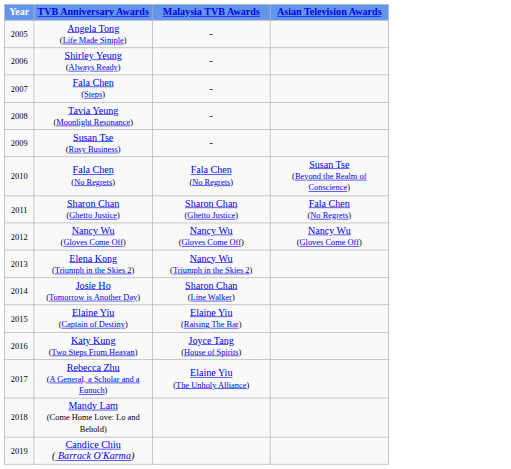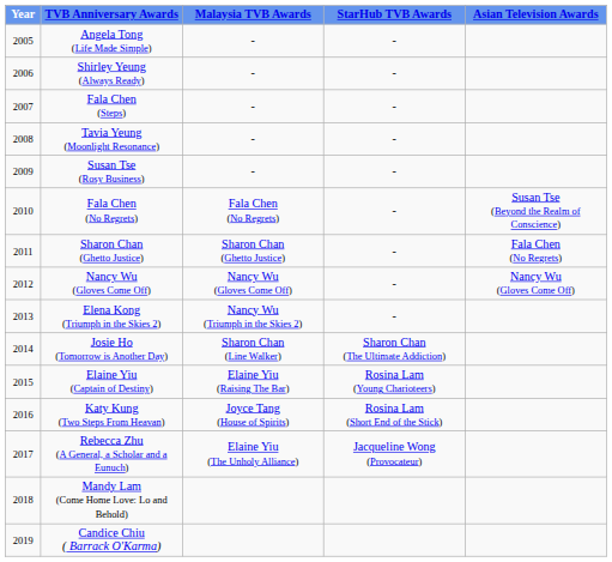+ column: StarHub TVB Awards | - | - | - | - | - | - | - | - | - | Sharon Chan (The Ultimate Addiction) | Rosina Lam (Young Charioteers) | Rosina Lam (Short End of the Stick) | Jacqueline Wong (Provocateur)
